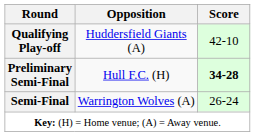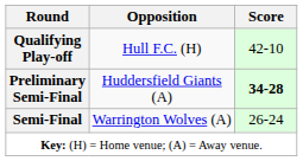Qualifying Play-off | Opposition: Huddersfield Giants (A) -> Hull F.C. (H)
Preliminary Semi-Final | Opposition: Hull F.C. (H) -> Huddersfield Giants (A)
